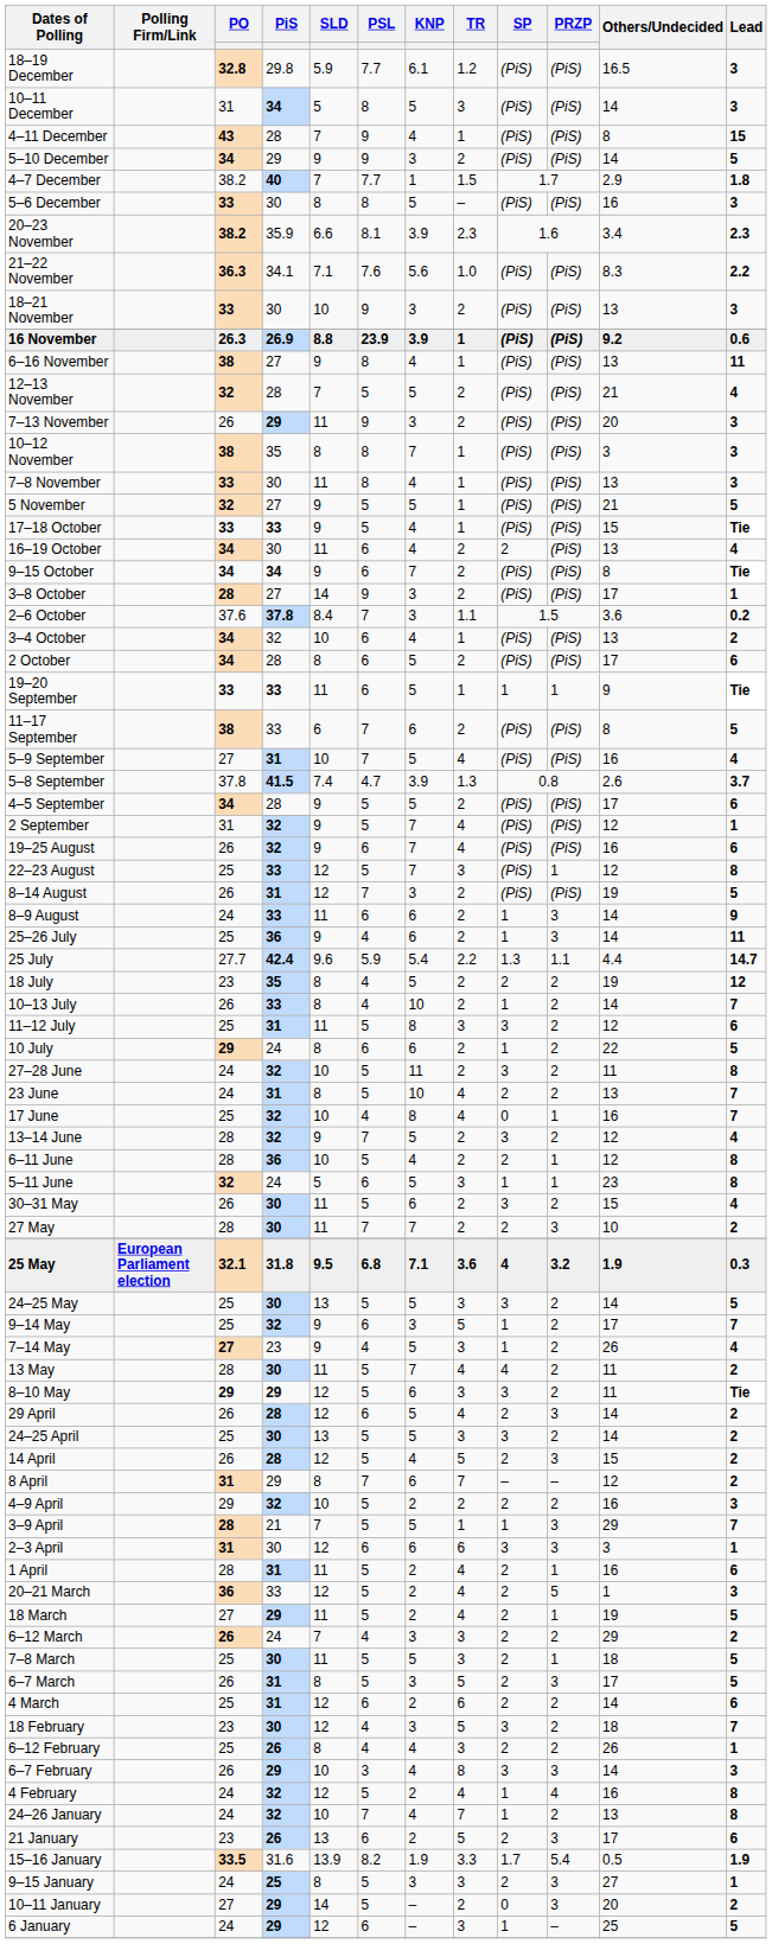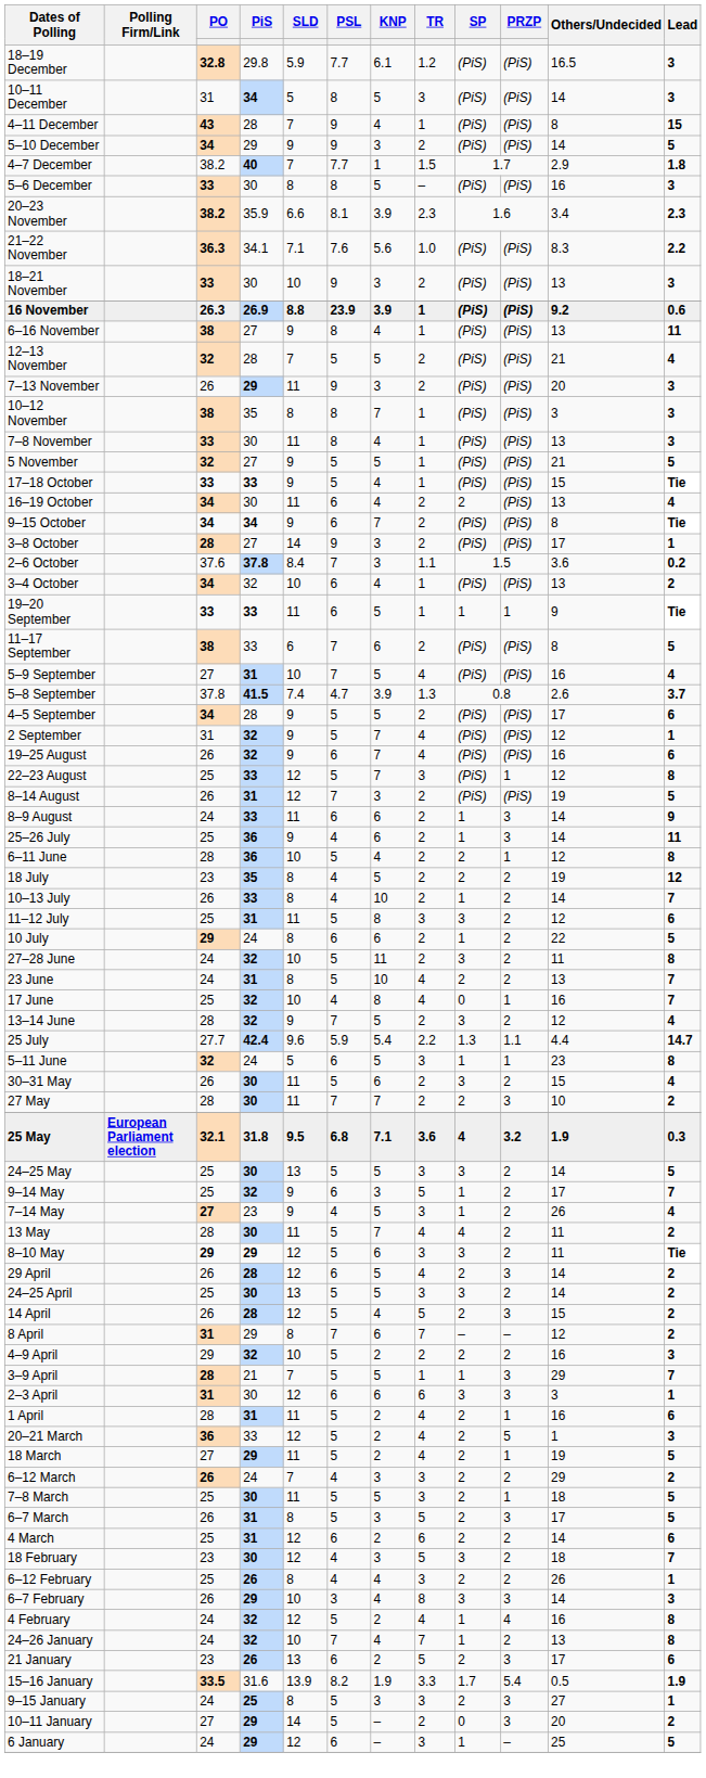- row: 2 October | 34 | 28 | 8 | 6 | 5 | 2 | (PiS) | (PiS) | 17 | 6
rows swapped: 25 July <-> 6–11 June
